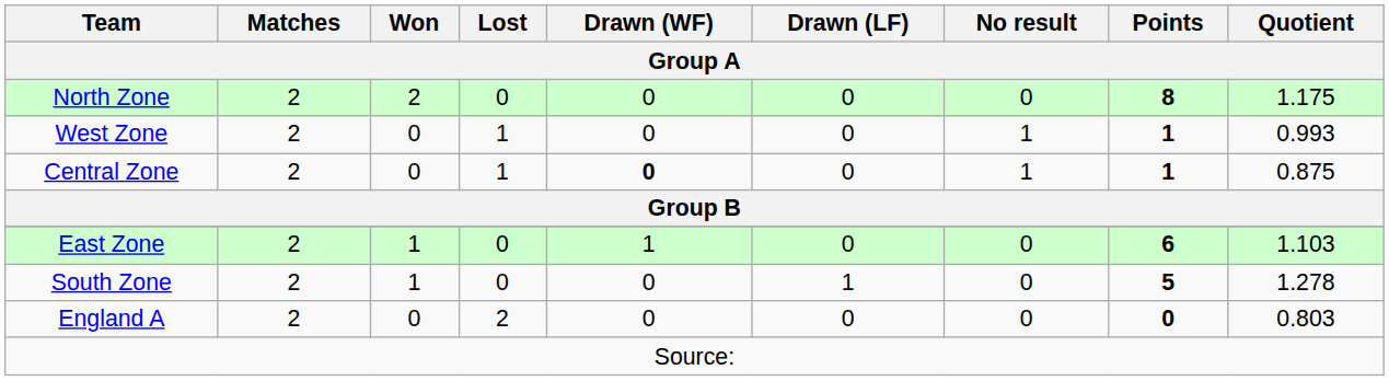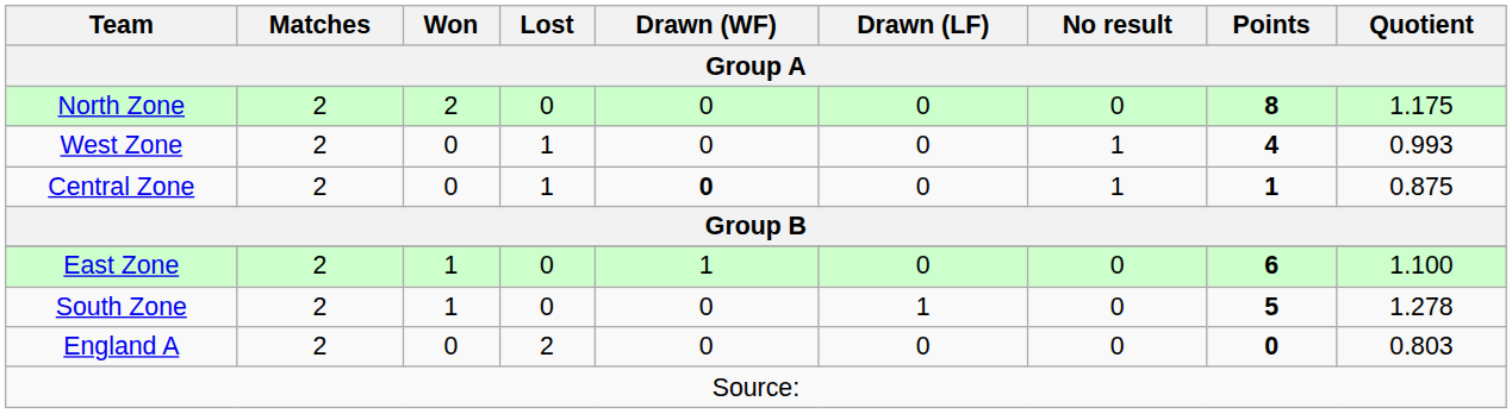West Zone | Points: 1 -> 4
East Zone | Quotient: 1.103 -> 1.100
